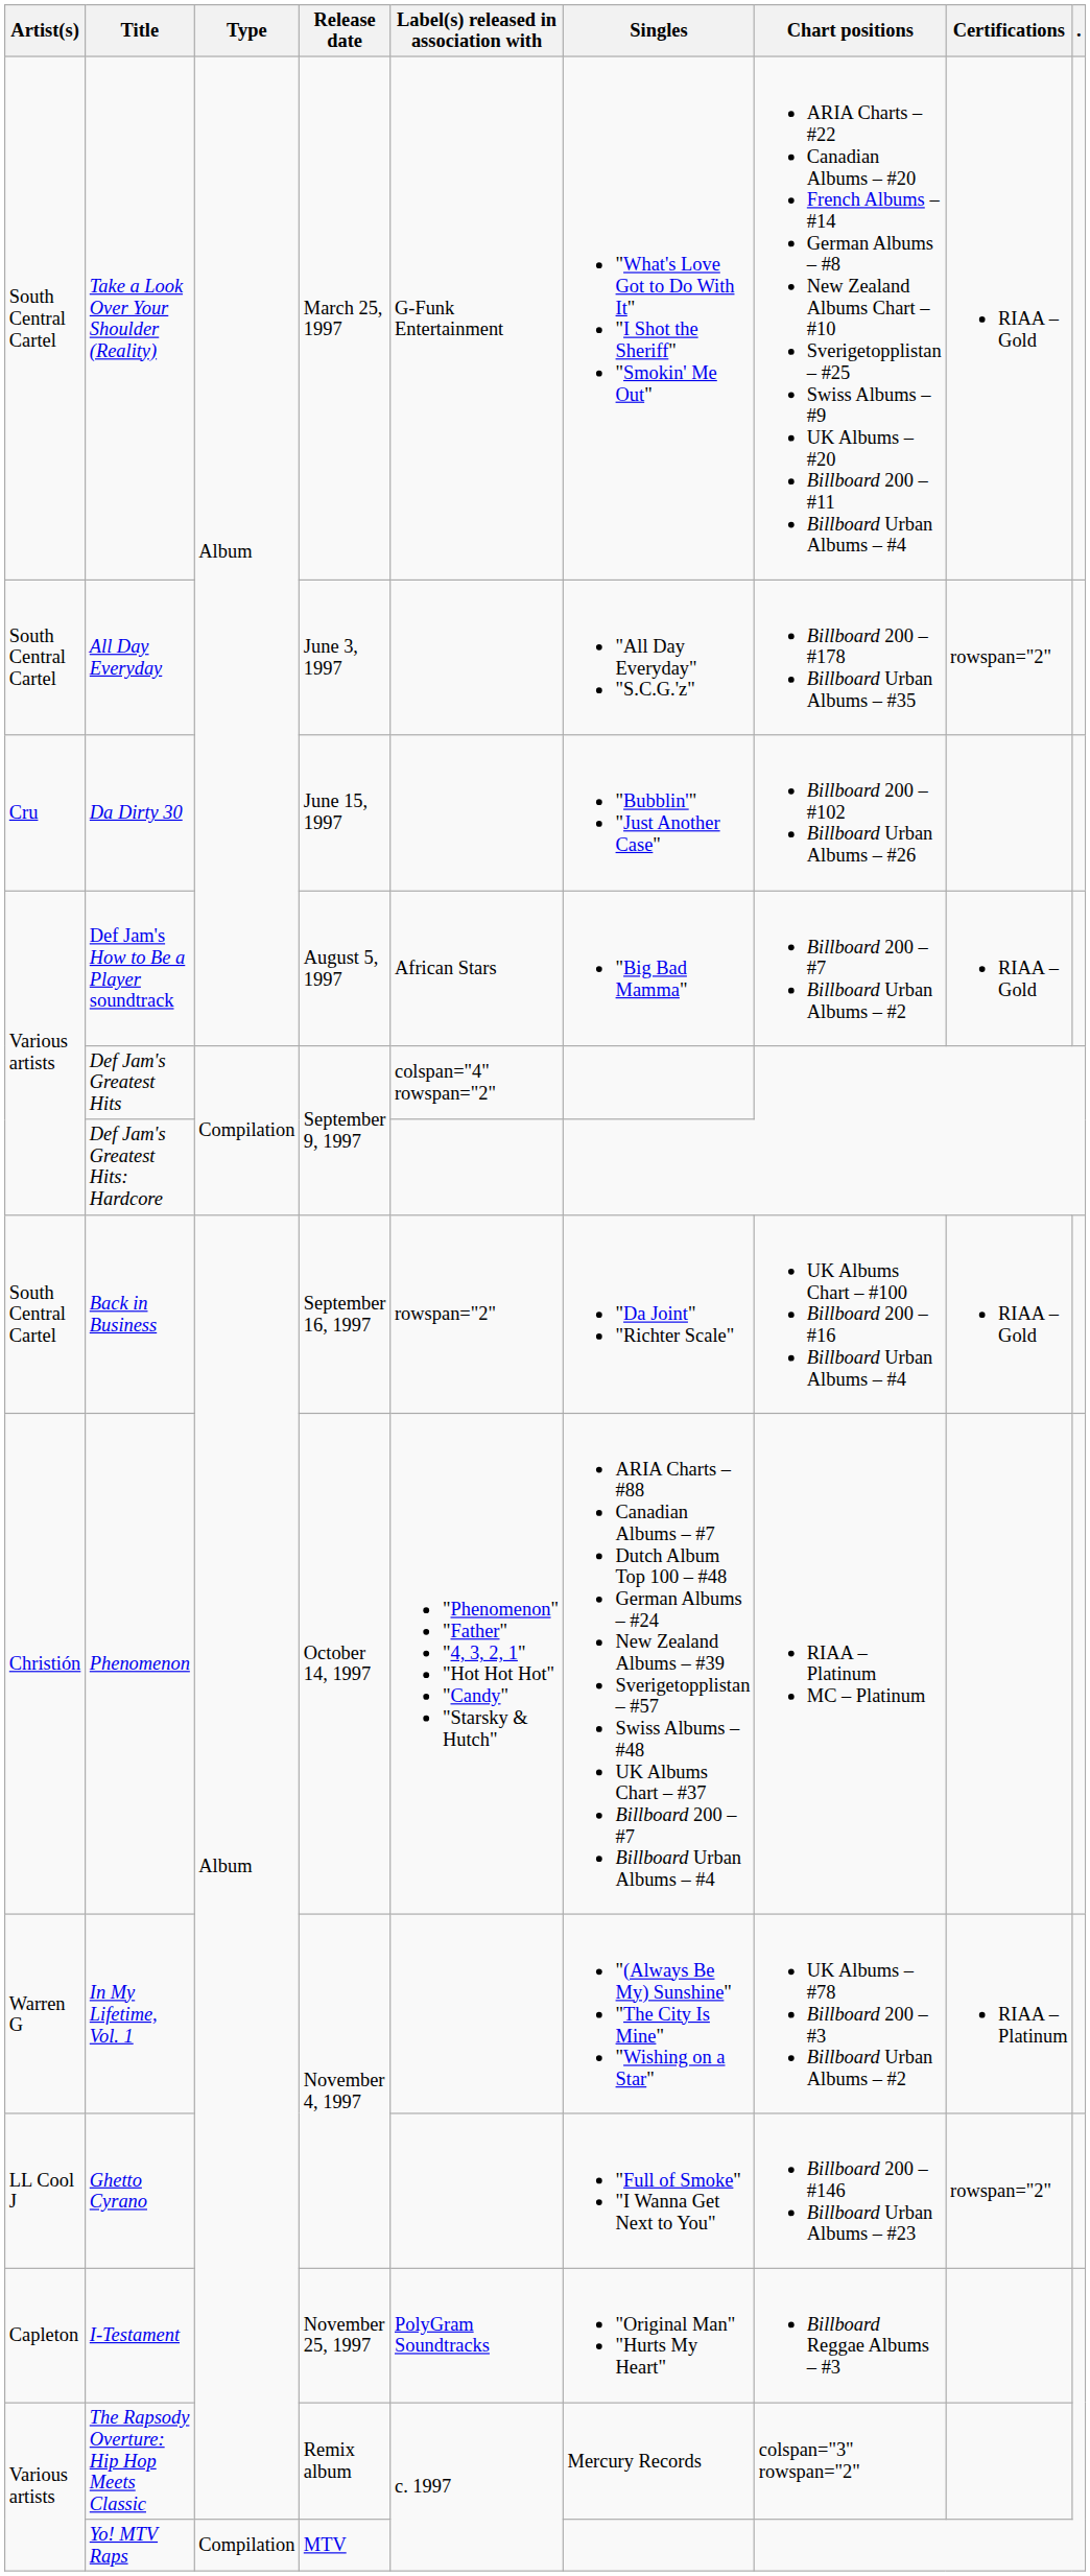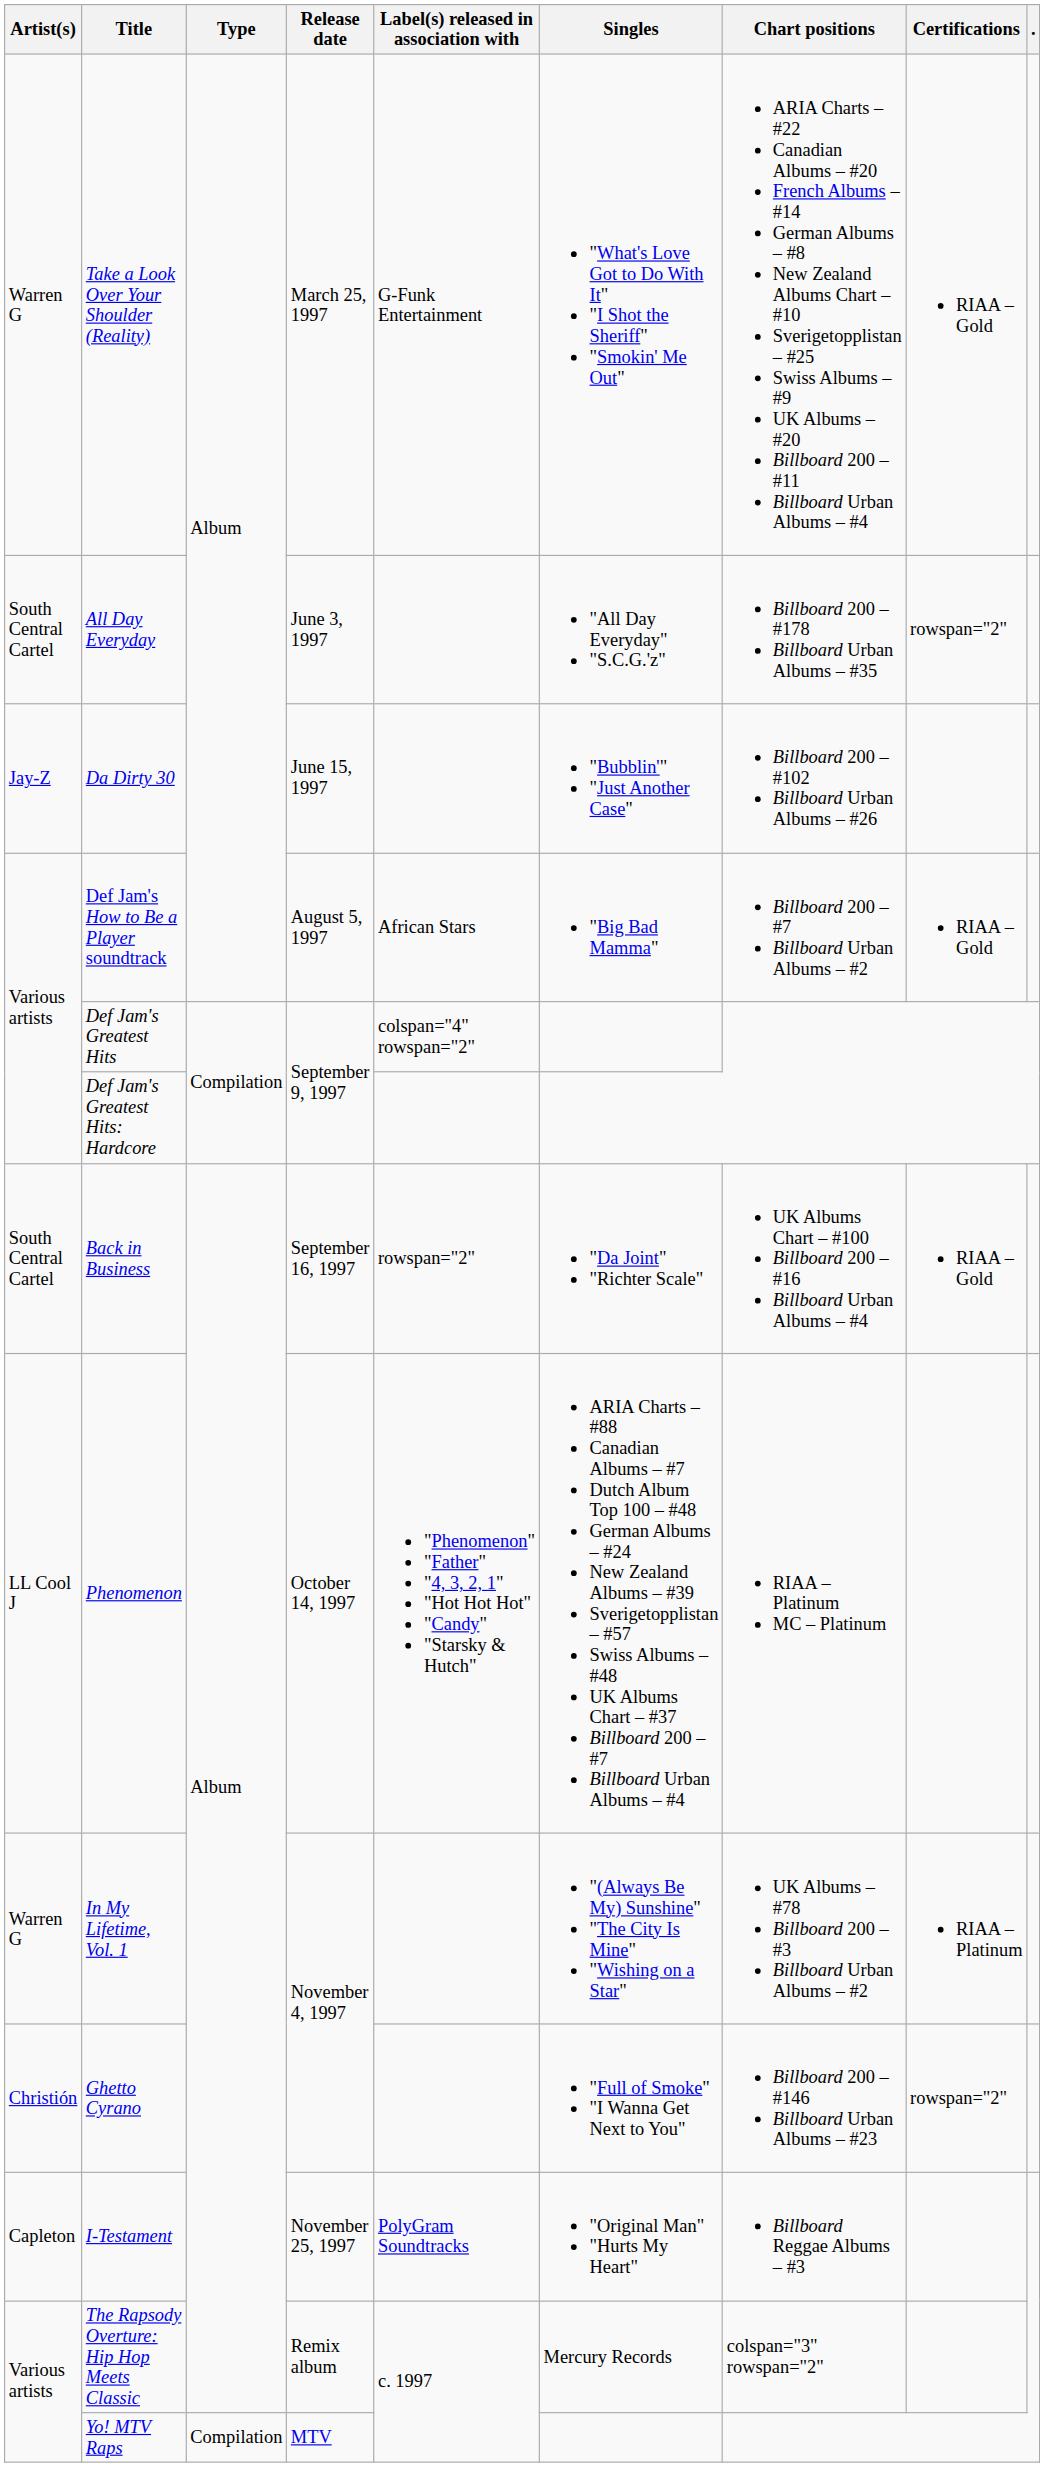Take a Look Over Your Shoulder (Reality) | Artist(s): South Central Cartel -> Warren G
Da Dirty 30 | Artist(s): Cru -> Jay-Z
Phenomenon | Artist(s): Christión -> LL Cool J
Ghetto Cyrano | Artist(s): LL Cool J -> Christión
